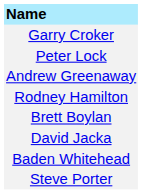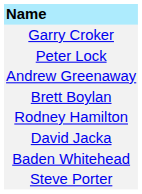row 5 | column 1: Rodney Hamilton -> Brett Boylan
row 6 | column 1: Brett Boylan -> Rodney Hamilton
